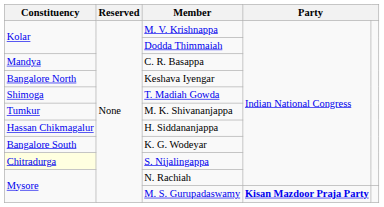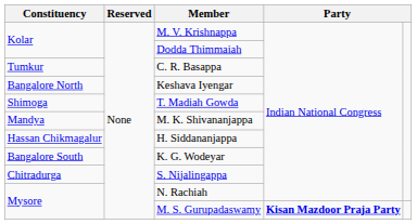C. R. Basappa | Constituency: Mandya -> Tumkur
M. K. Shivananjappa | Constituency: Tumkur -> Mandya
S. Nijalingappa | Constituency: lightyellow background -> no background
